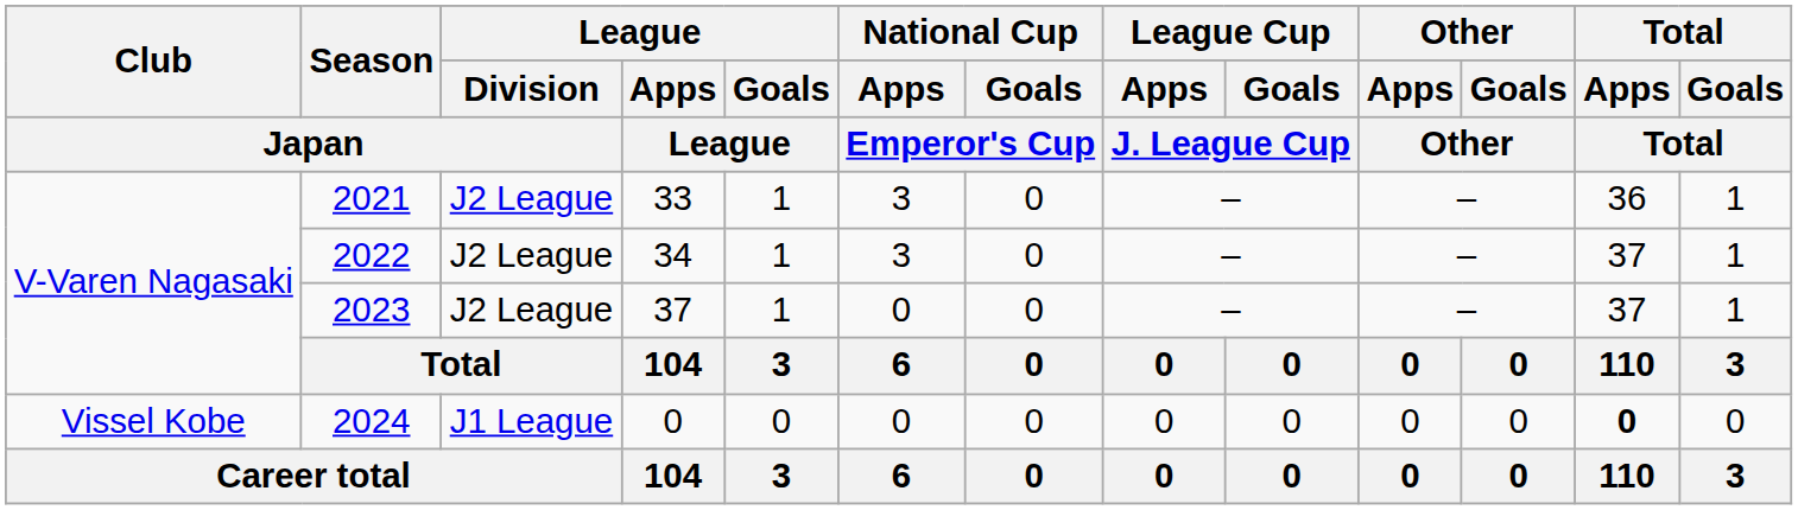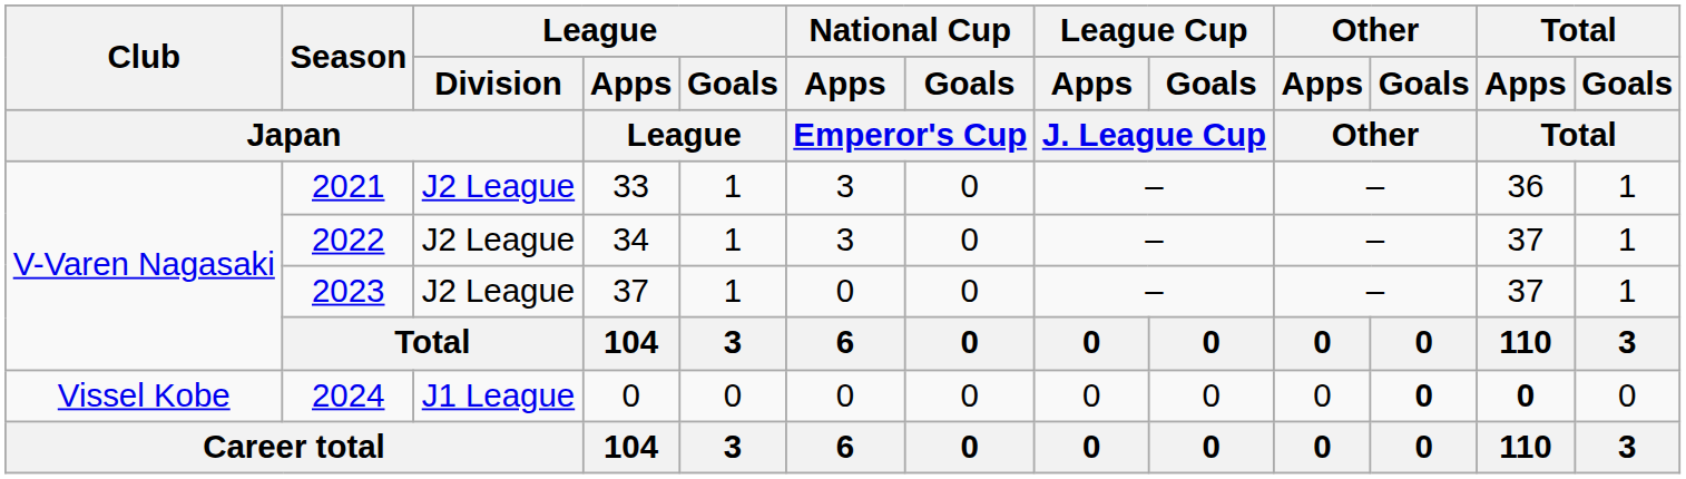2024 | Other / Goals / Other: normal -> bold
